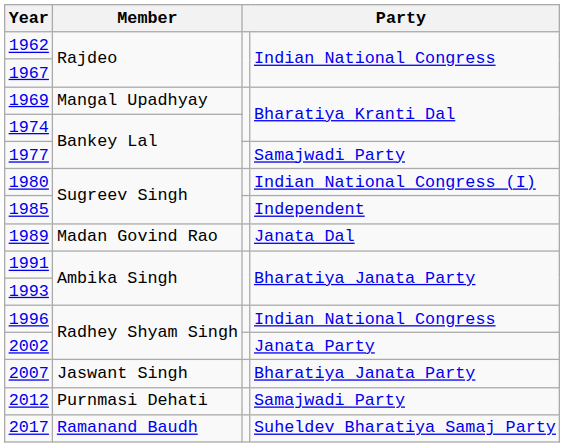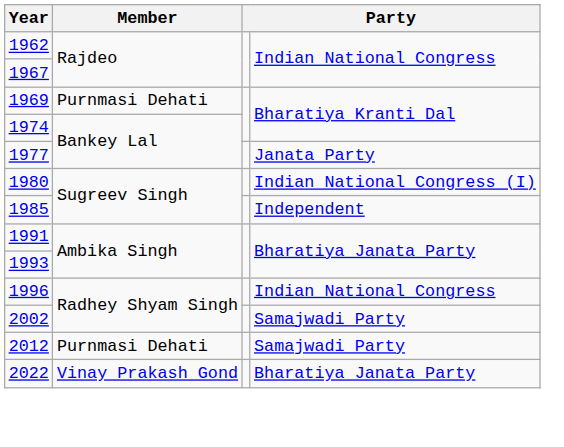1969 | Member: Mangal Upadhyay -> Purnmasi Dehati
1977 | column 4: Samajwadi Party -> Janata Party
- row: 1989 | Madan Govind Rao | Janata Dal
2002 | column 4: Janata Party -> Samajwadi Party
- row: 2007 | Jaswant Singh | Bharatiya Janata Party
- row: 2017 | Ramanand Baudh | Suheldev Bharatiya Samaj Party
+ row: 2022 | Vinay Prakash Gond | Bharatiya Janata Party
